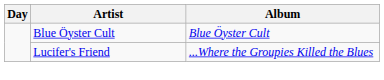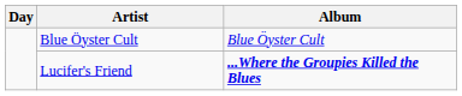Lucifer's Friend | Album: normal -> bold
